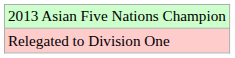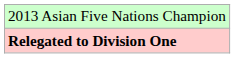row 2 | column 1: normal -> bold
